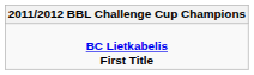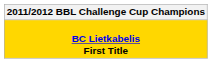row 2 | column 1: no background -> gold background
